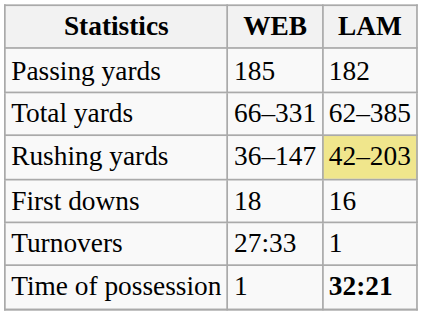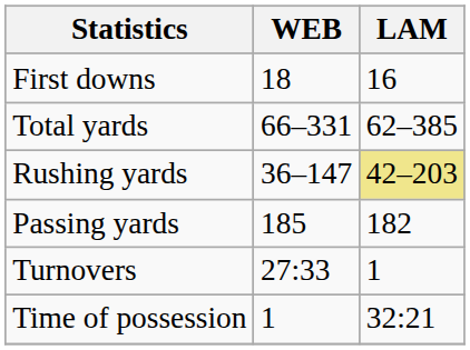rows swapped: First downs <-> Passing yards
Time of possession | LAM: bold -> normal
